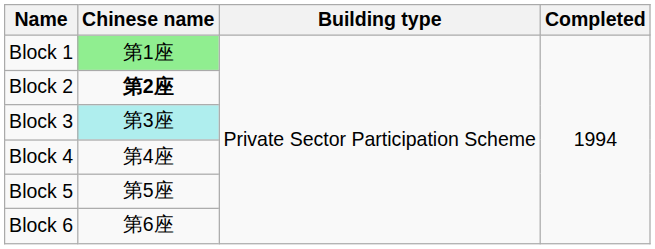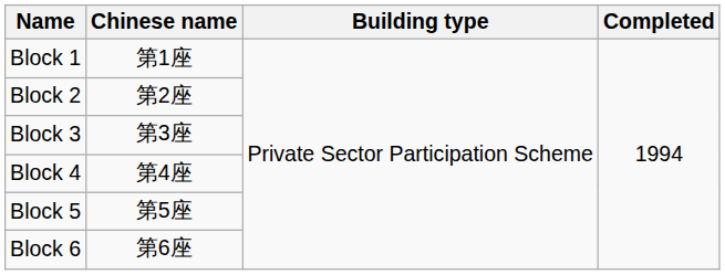Block 1 | Chinese name: lightgreen background -> no background
Block 2 | Chinese name: bold -> normal
Block 3 | Chinese name: paleturquoise background -> no background
